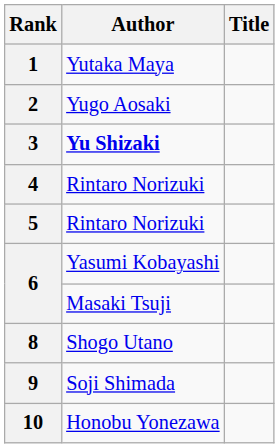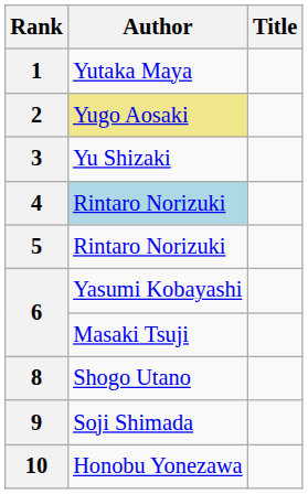2 | Author: no background -> khaki background
3 | Author: bold -> normal
4 | Author: no background -> lightblue background
